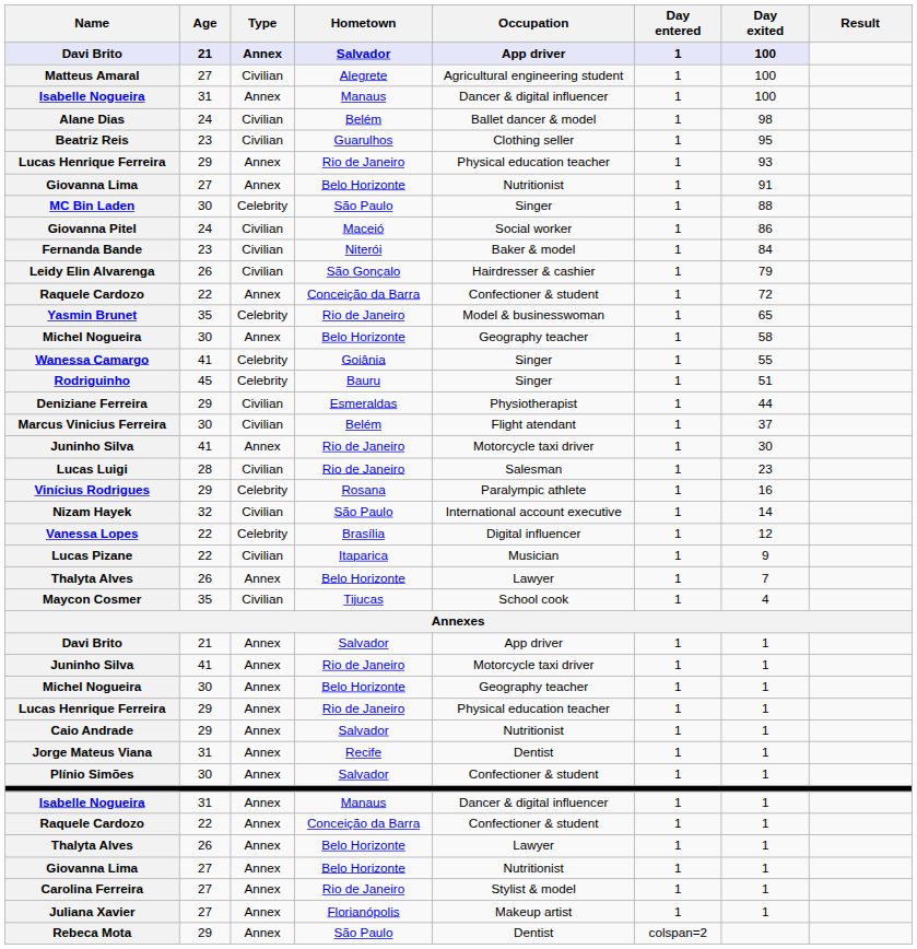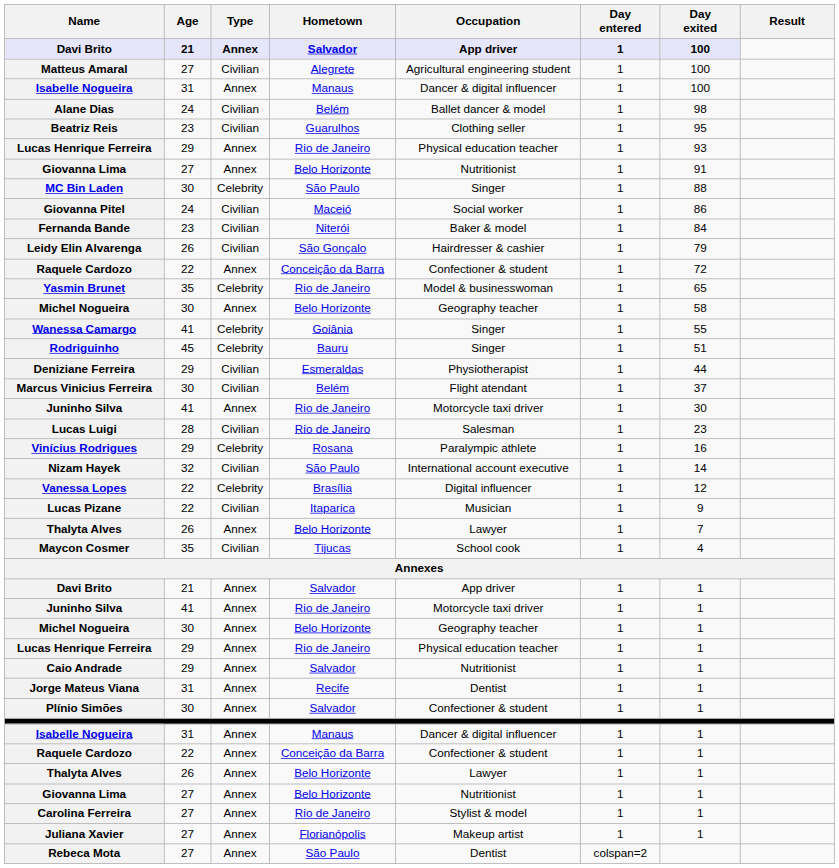Rebeca Mota | Age: 29 -> 27
